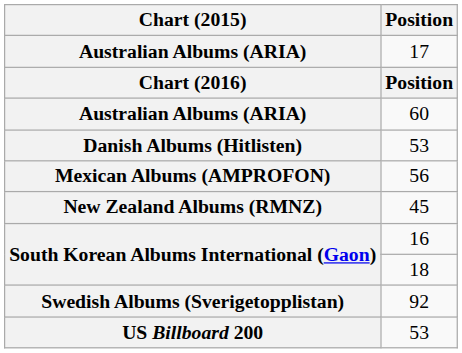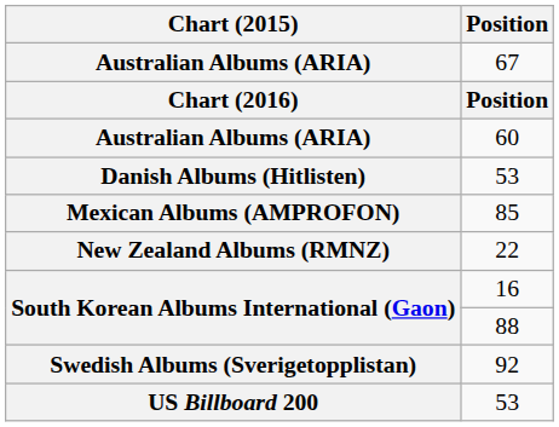row 2 | Position: 17 -> 67
row 6 | Position: 56 -> 85
row 7 | Position: 45 -> 22
row 9 | Position: 18 -> 88
